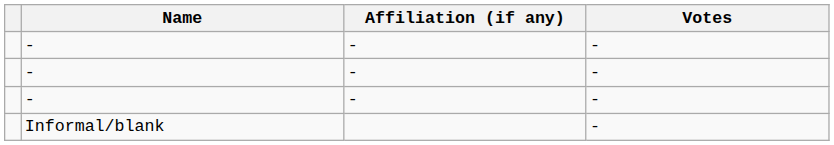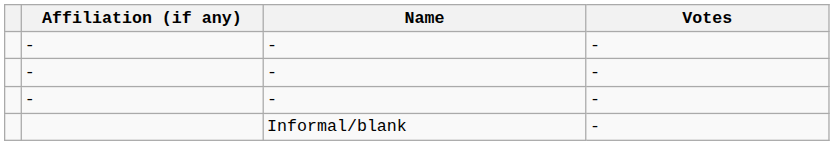columns swapped: Affiliation (if any) <-> Name
